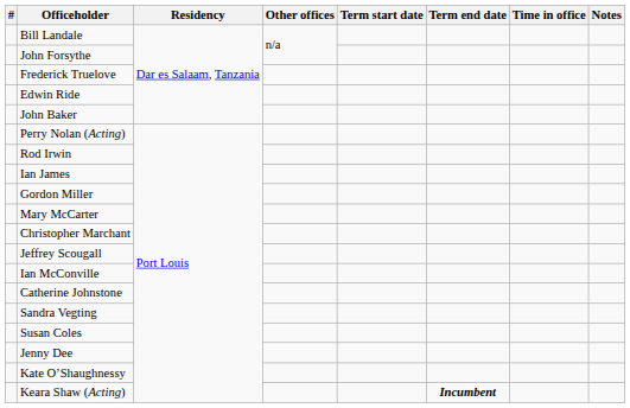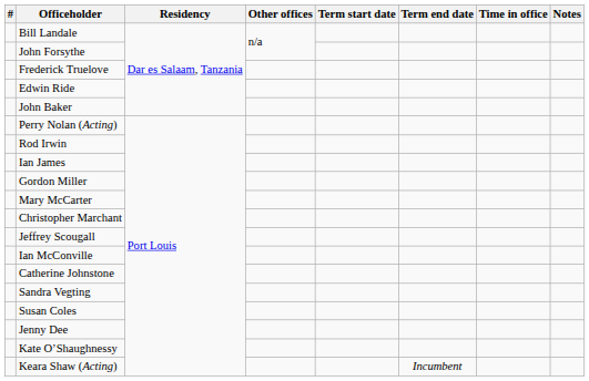Keara Shaw (Acting) | Term end date: bold -> normal
